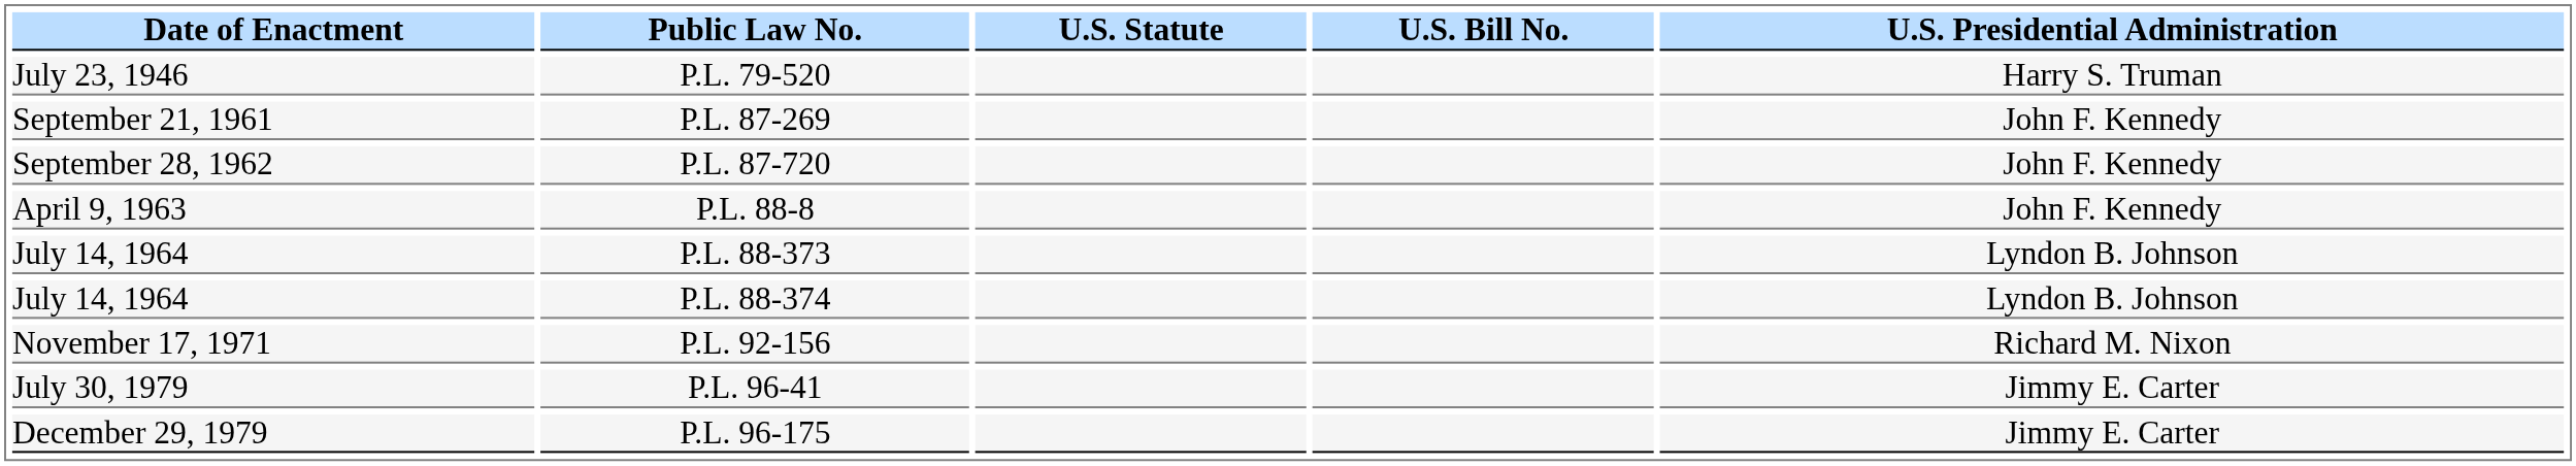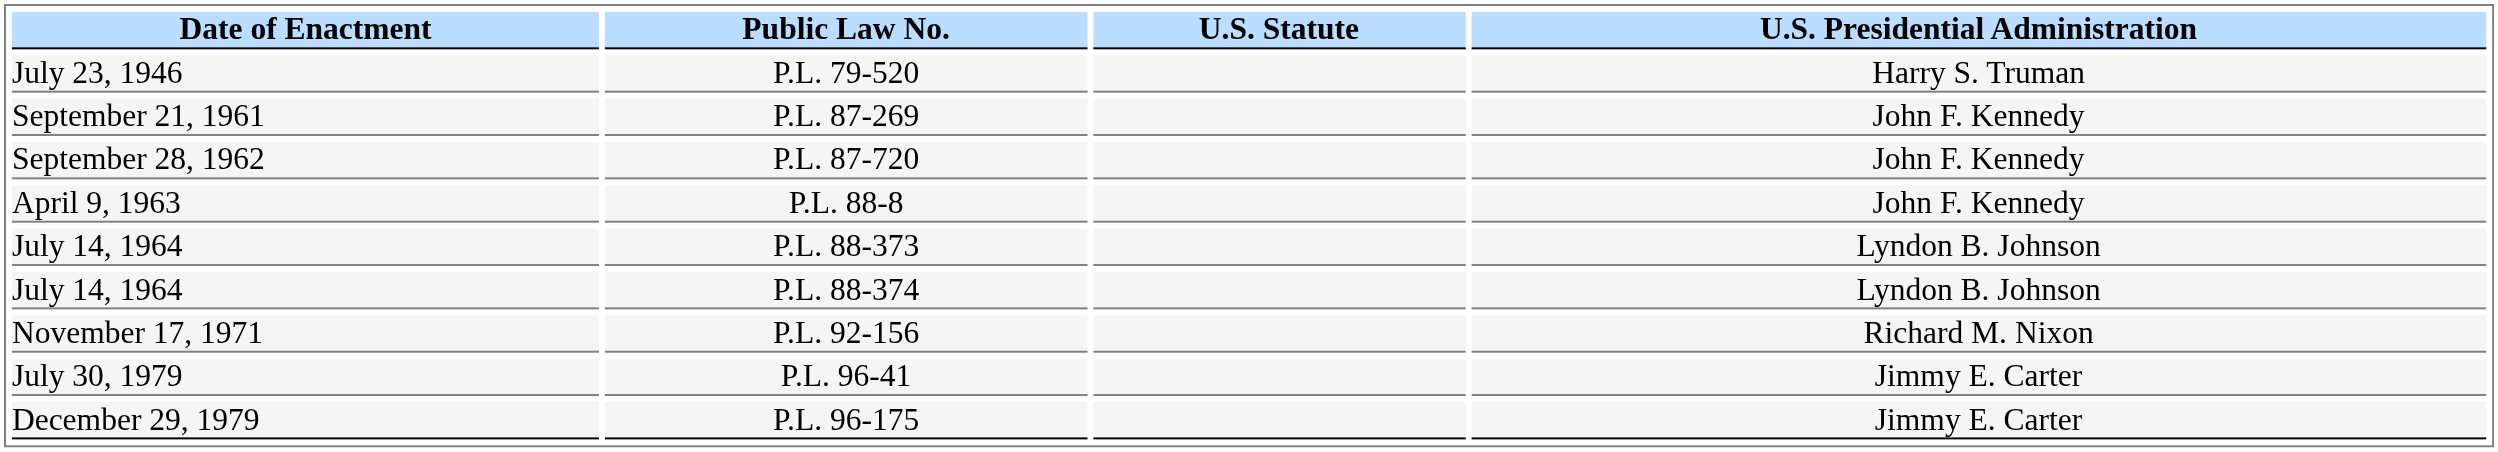- column: U.S. Bill No.
